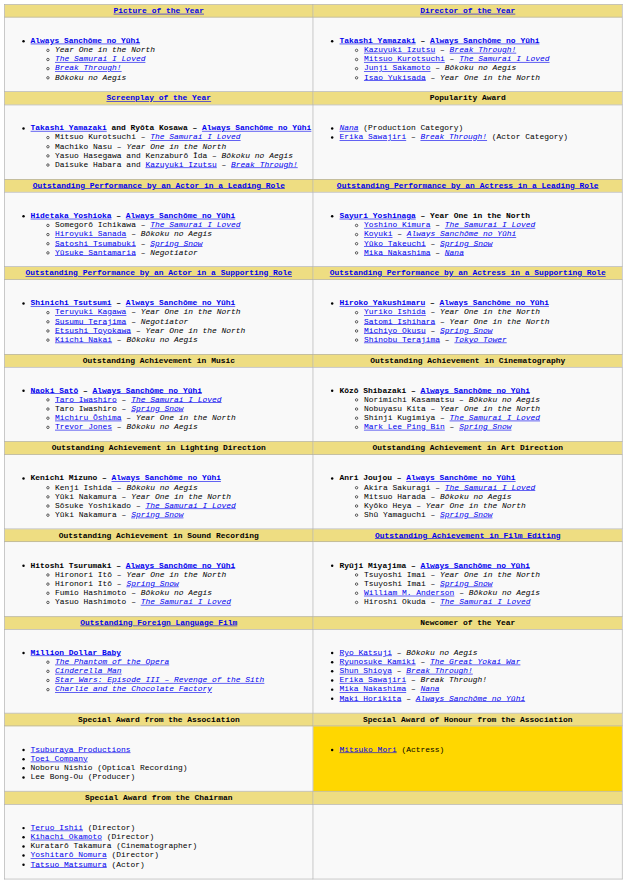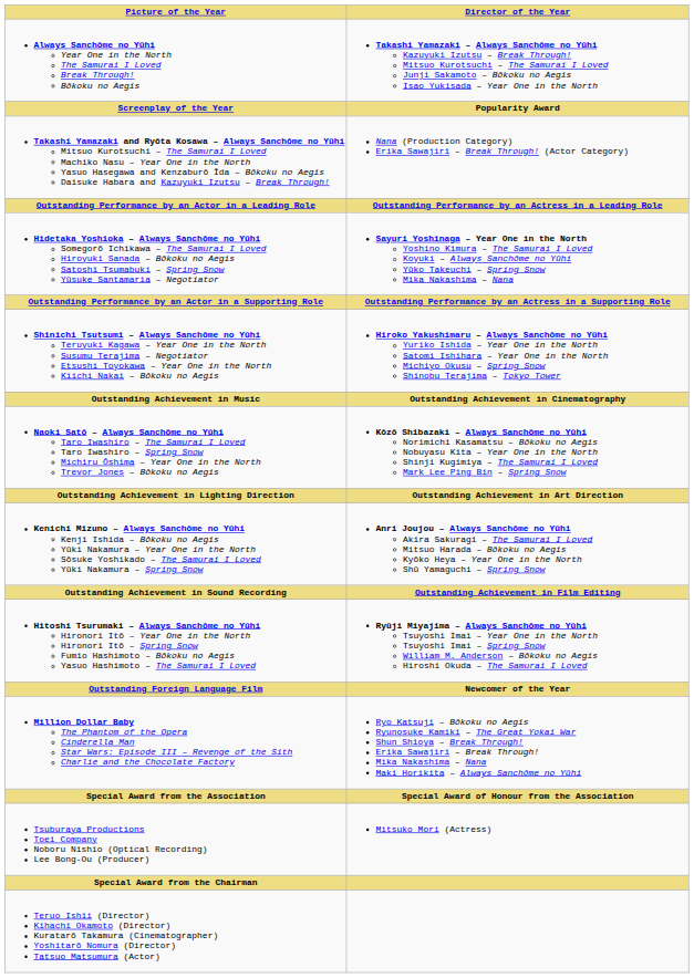row 18 | Director of the Year: gold background -> no background
